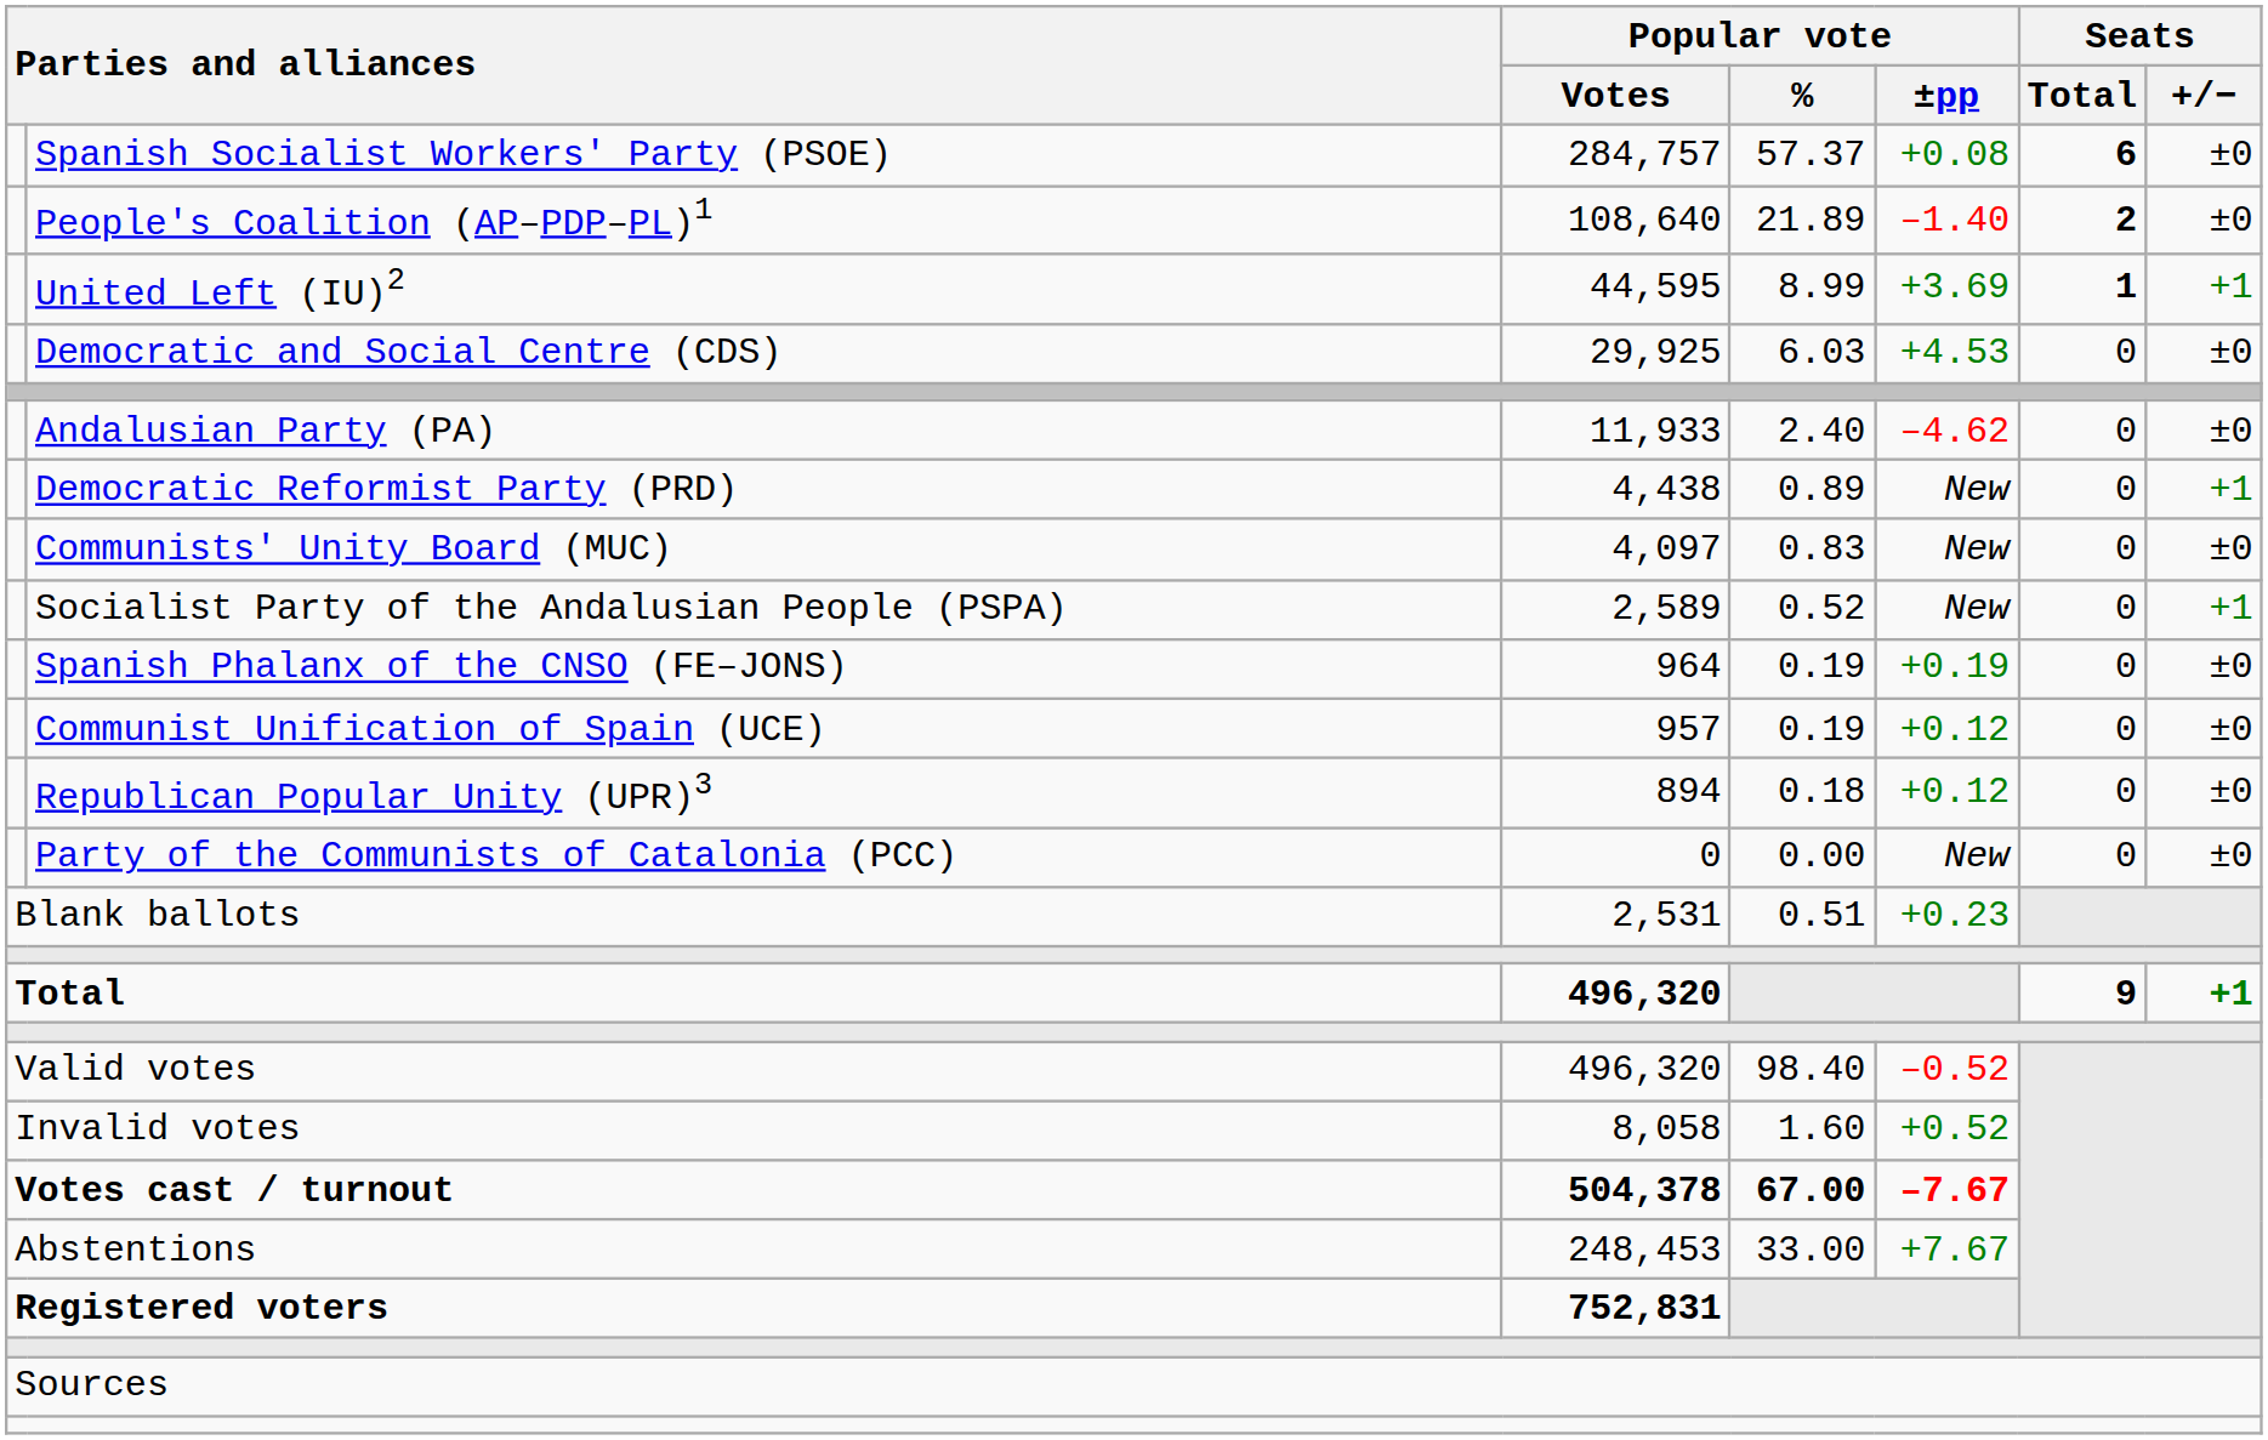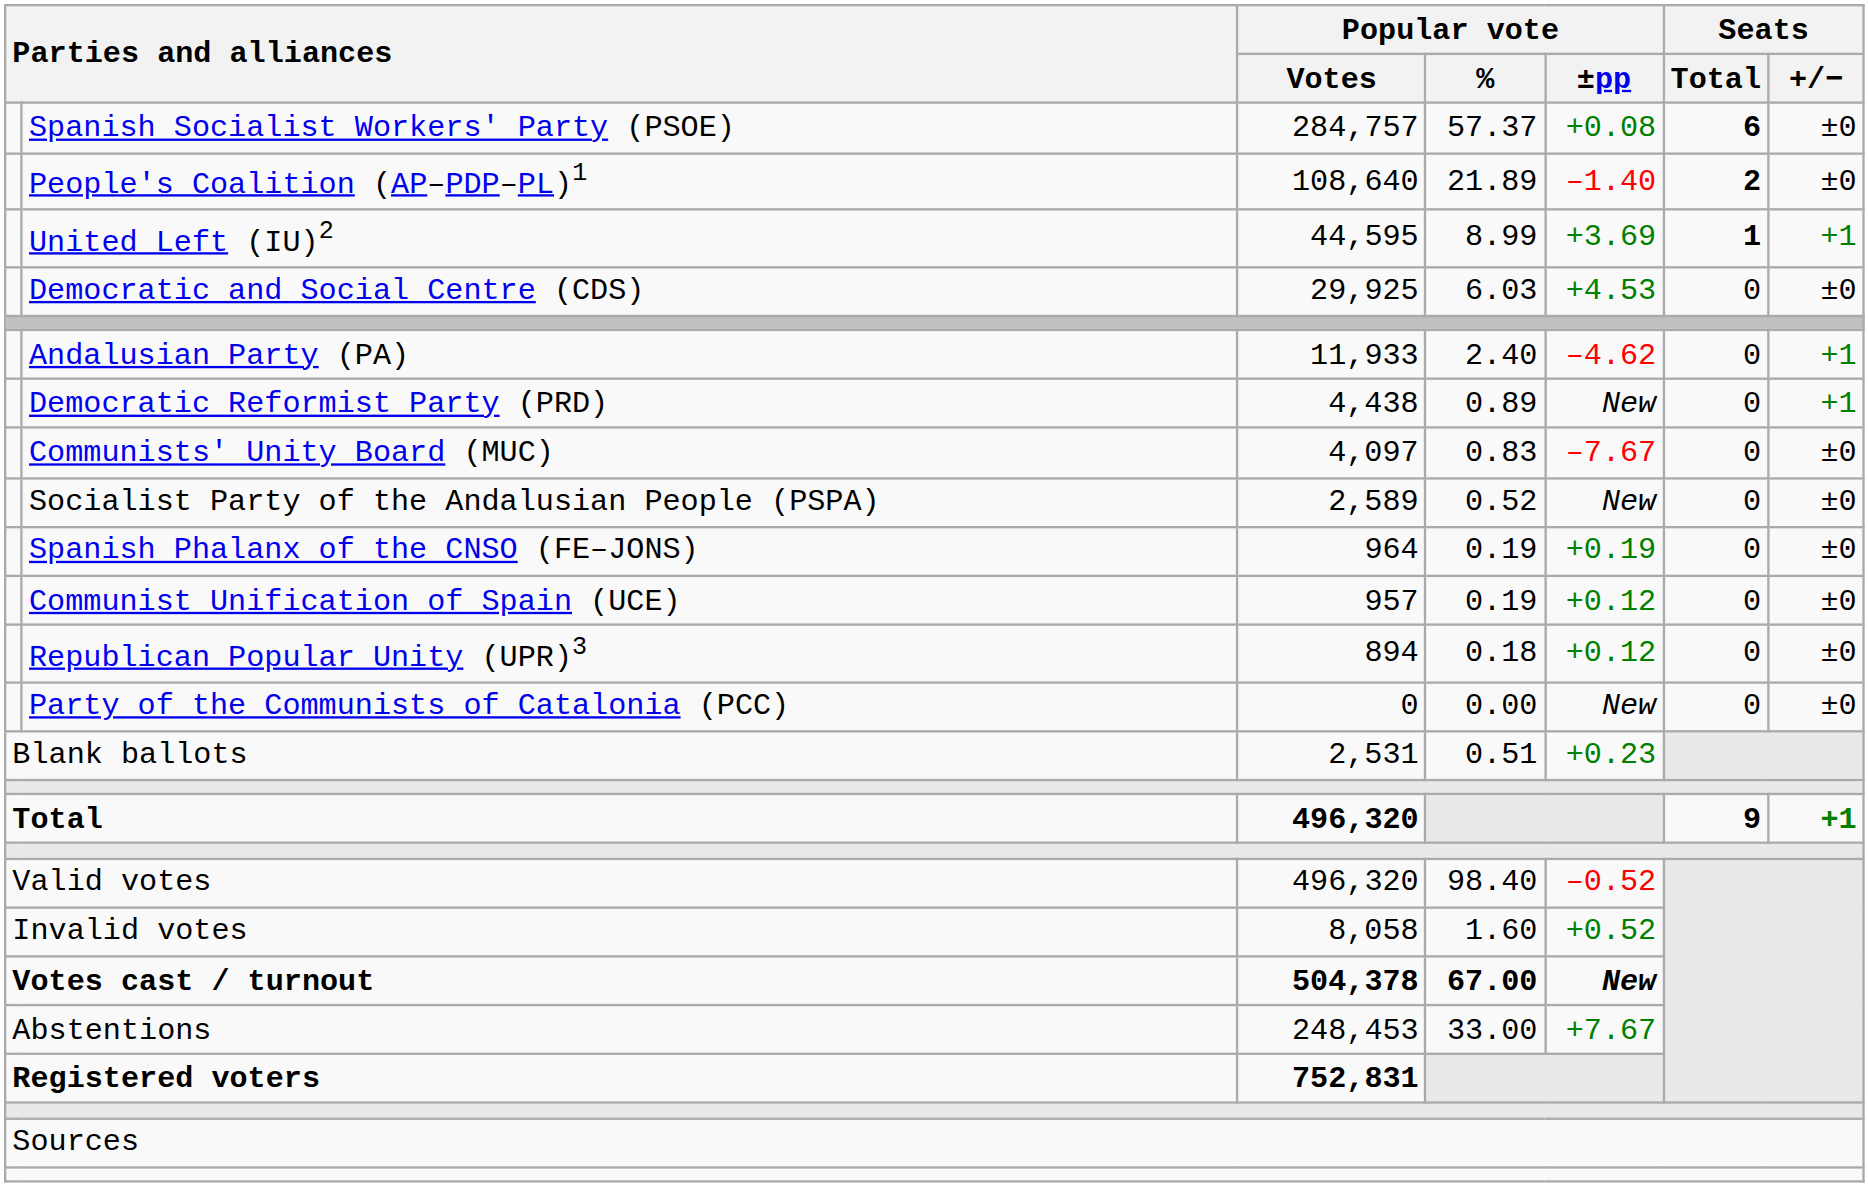Andalusian Party (PA) | Seats / +/−: ±0 -> +1
Communists' Unity Board (MUC) | Popular vote / ±pp: New -> –7.67
Socialist Party of the Andalusian People (PSPA) | Seats / +/−: +1 -> ±0
Votes cast / turnout | Popular vote / ±pp: –7.67 -> New
